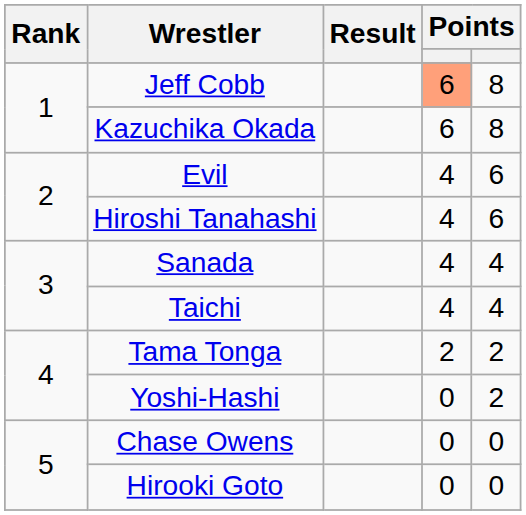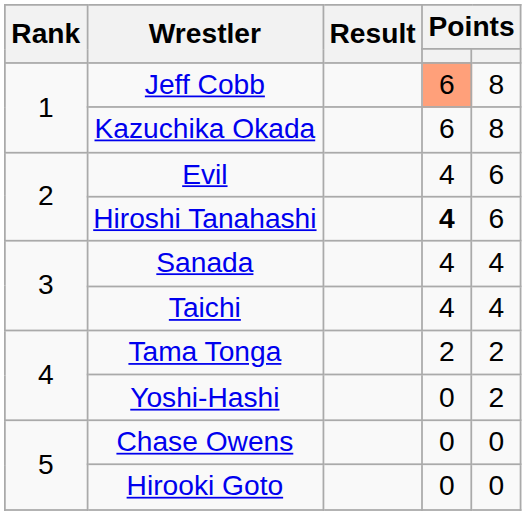Hiroshi Tanahashi | column 4: normal -> bold
